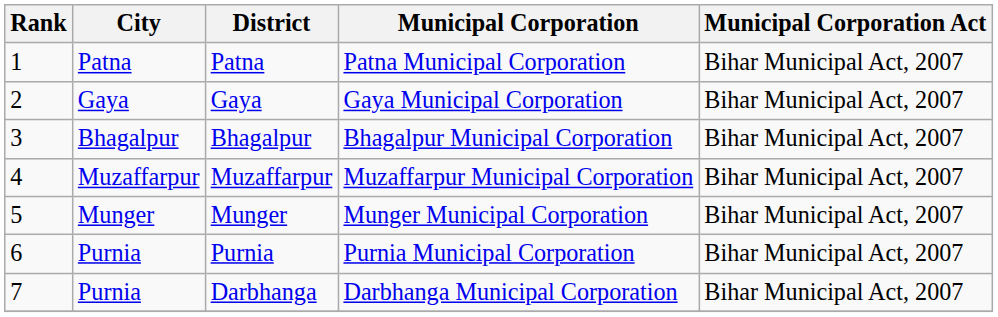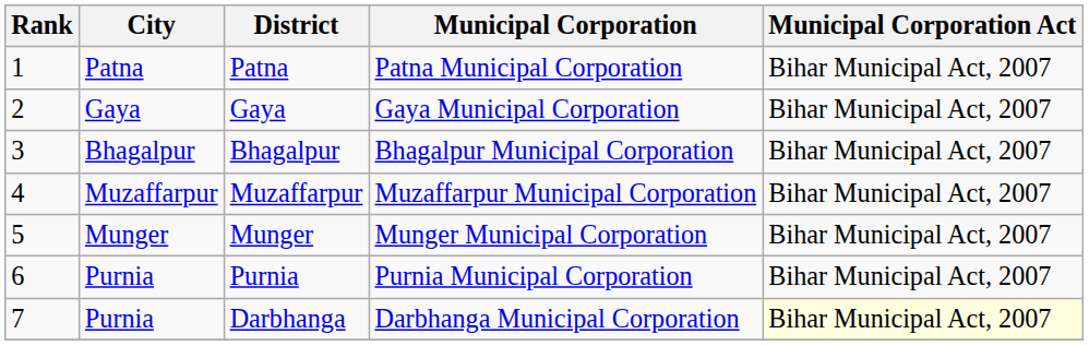Darbhanga | Municipal Corporation Act: no background -> lightyellow background
